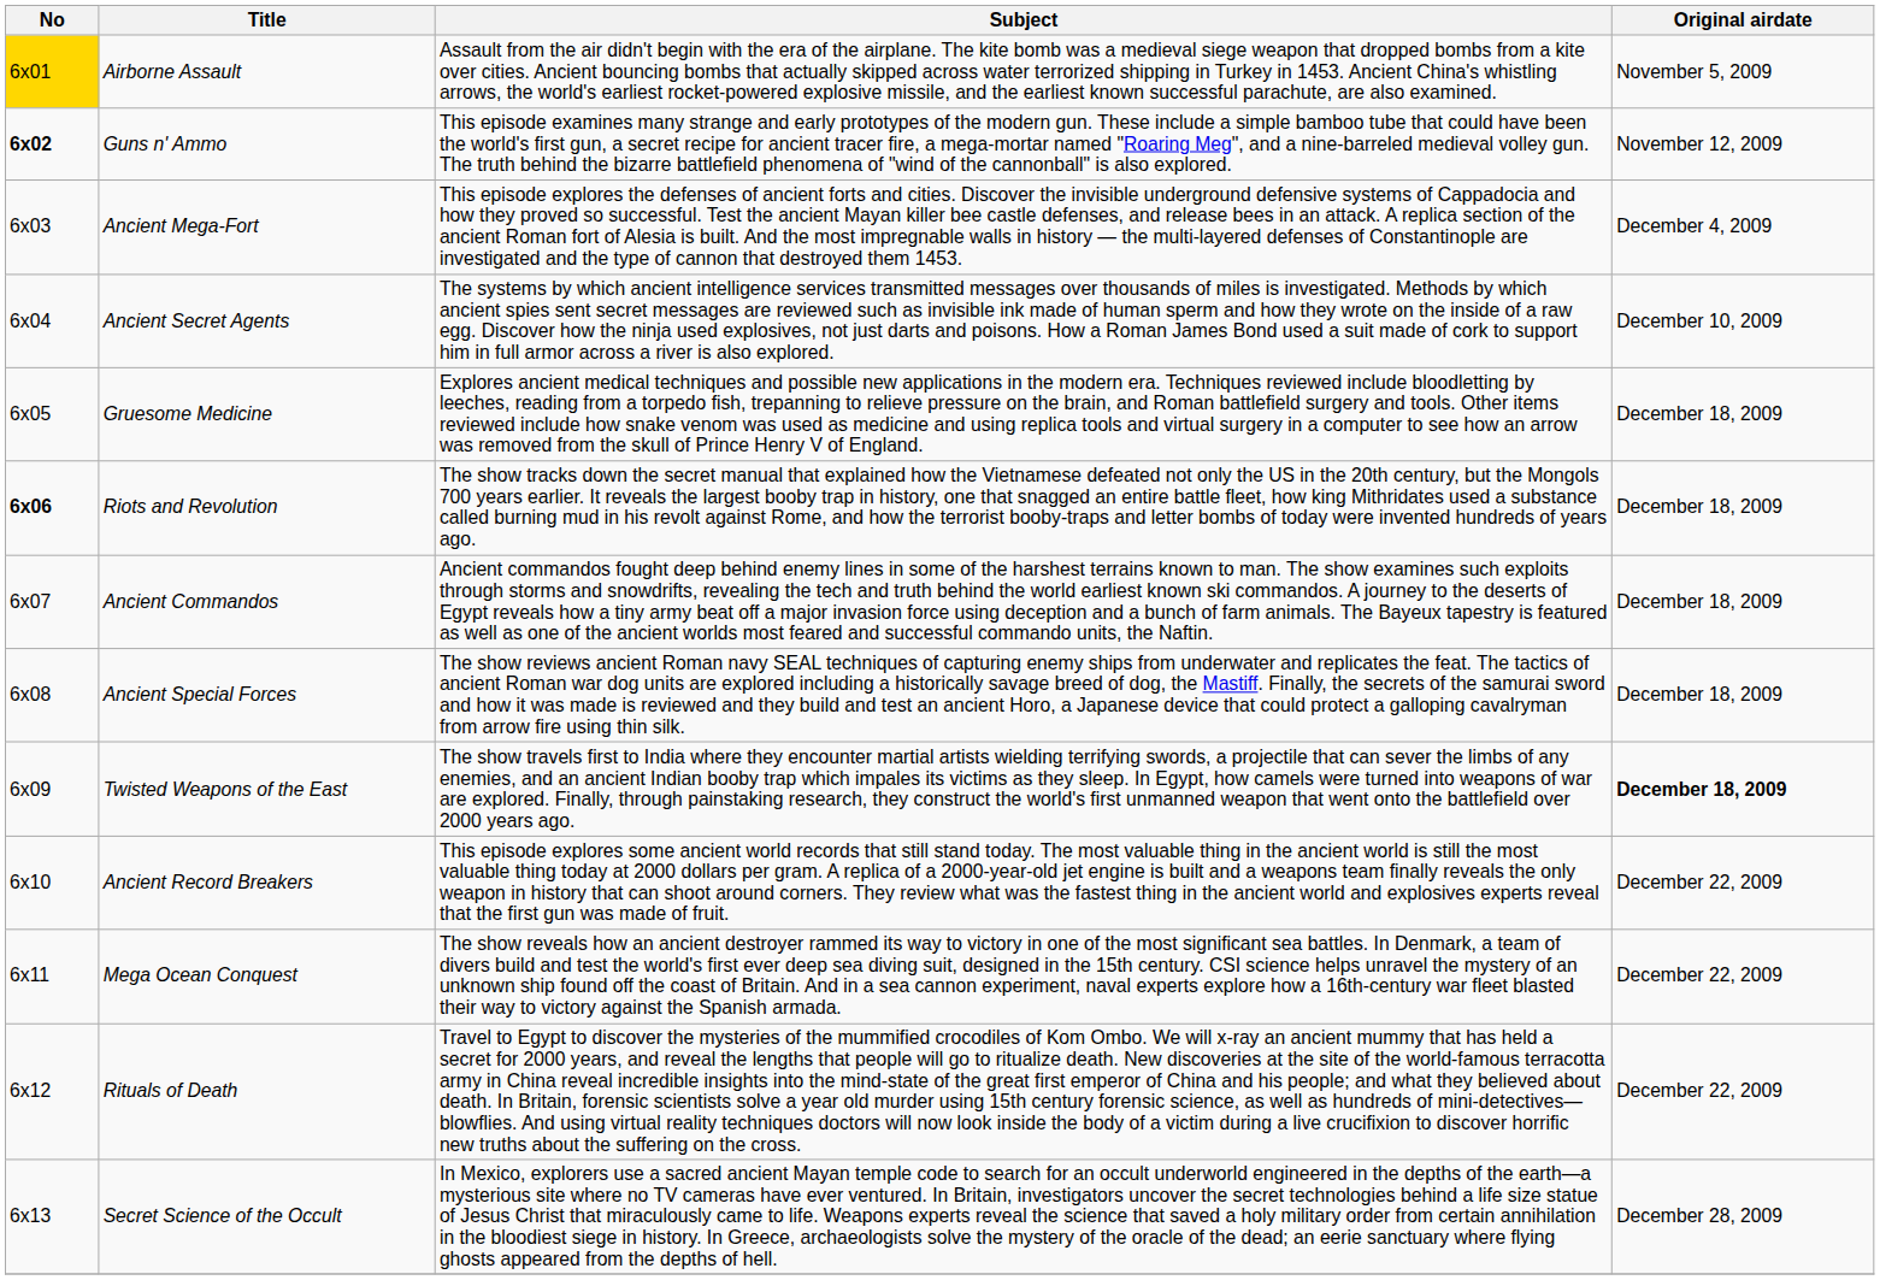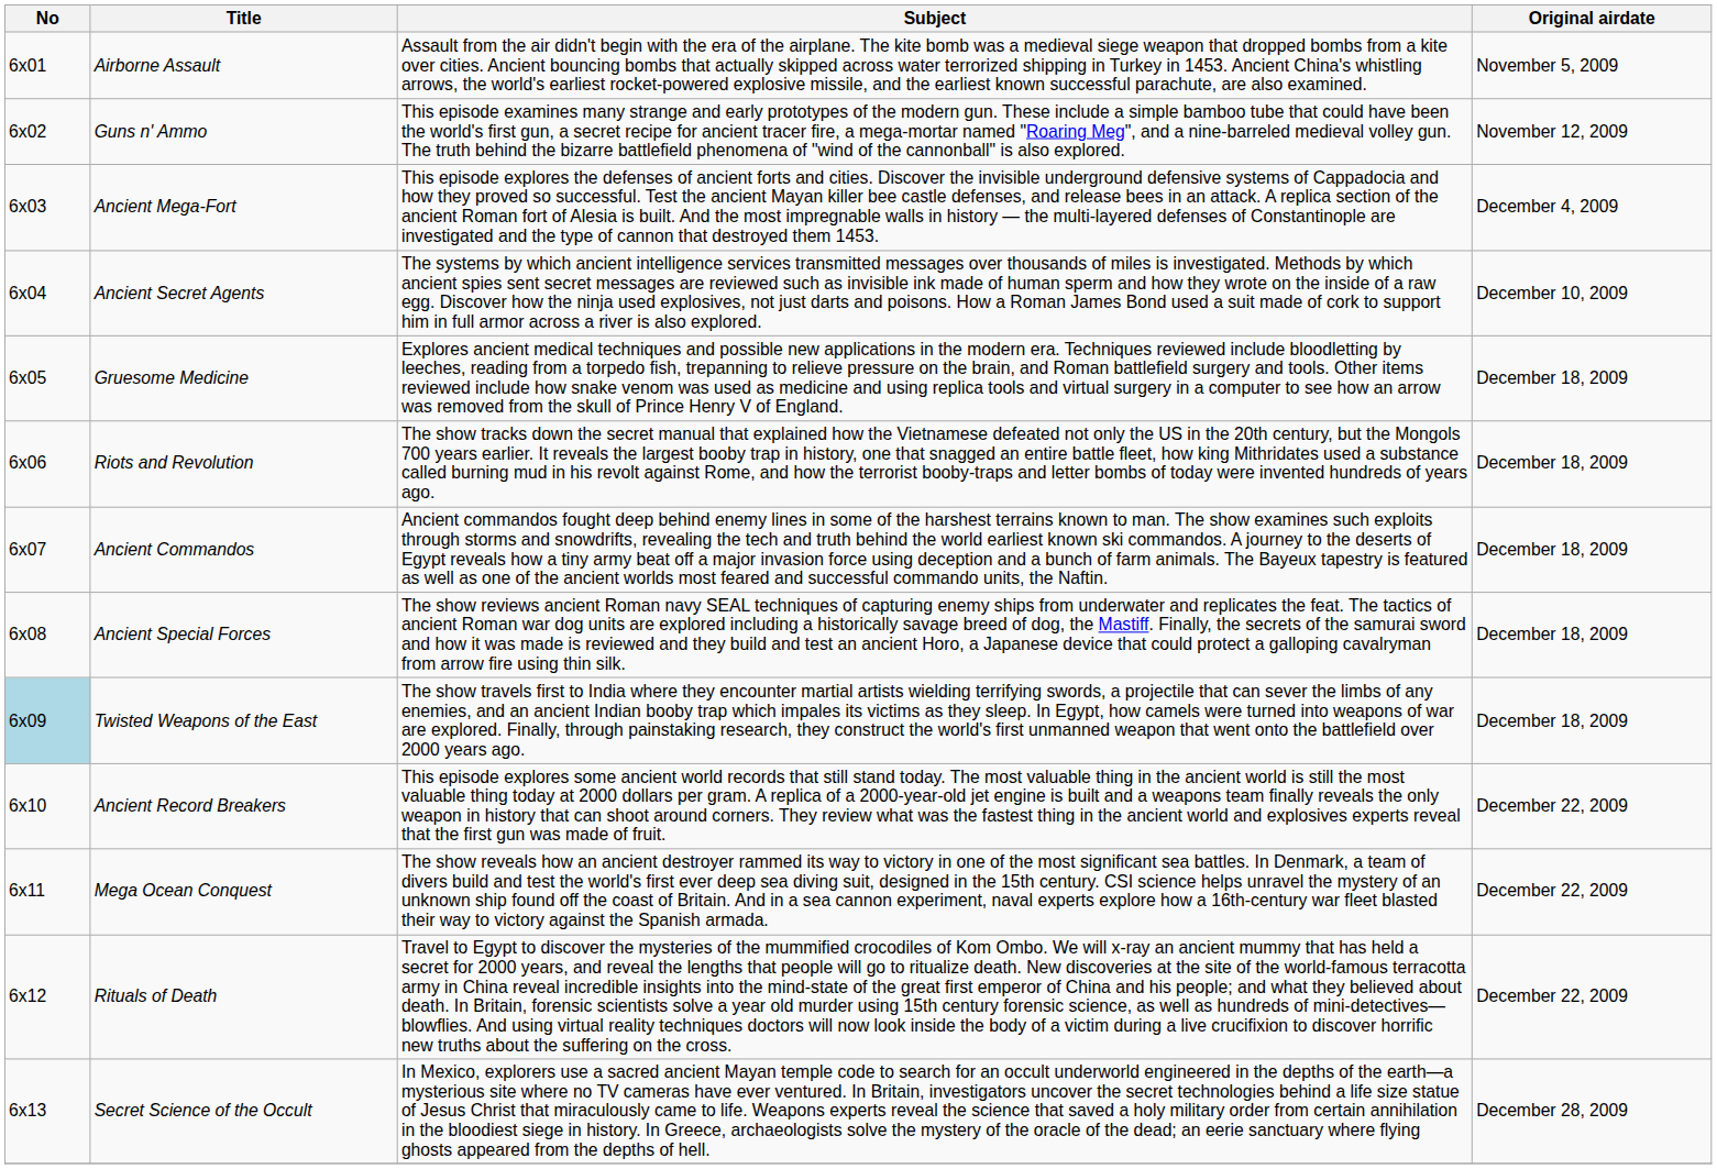Airborne Assault | No: gold background -> no background
Guns n' Ammo | No: bold -> normal
Riots and Revolution | No: bold -> normal
Twisted Weapons of the East | No: no background -> lightblue background
Twisted Weapons of the East | Original airdate: bold -> normal
